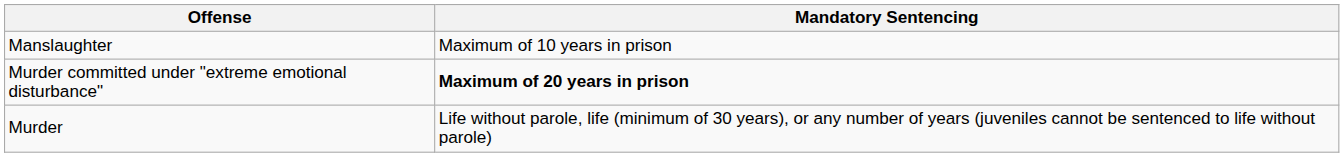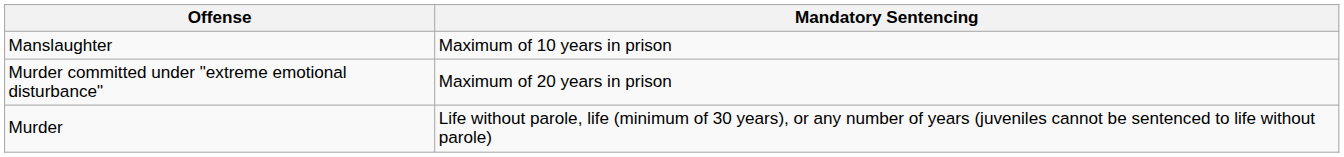Murder committed under "extreme emotional disturbance" | Mandatory Sentencing: bold -> normal
